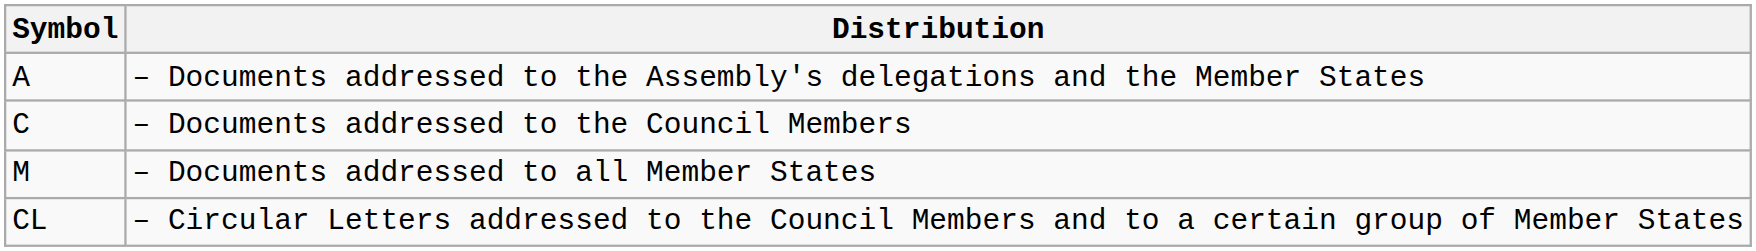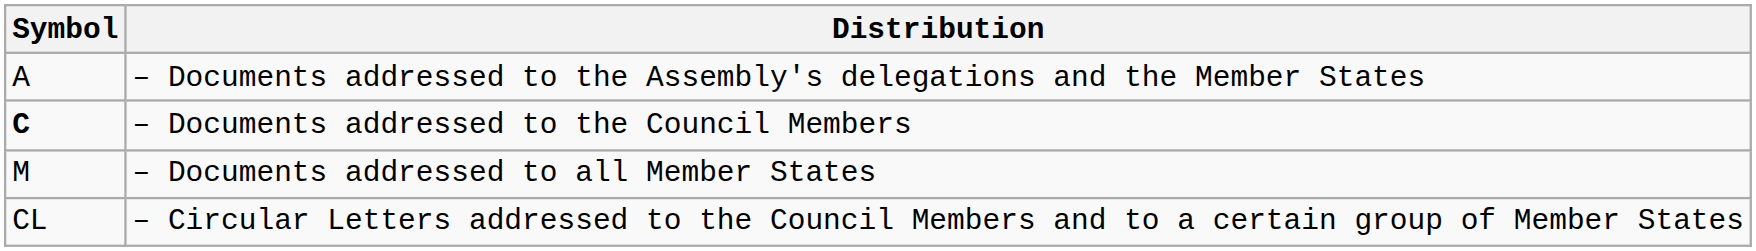– Documents addressed to the Council Members | Symbol: normal -> bold
